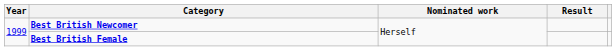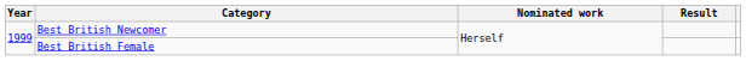Best British Newcomer | Category: bold -> normal
Best British Female | Category: bold -> normal
